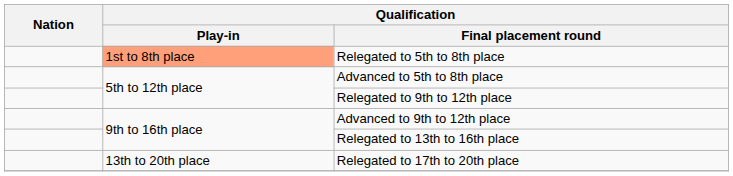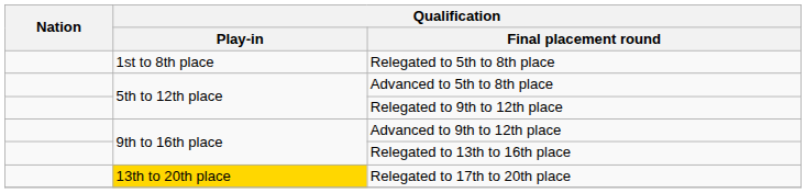Relegated to 5th to 8th place | Qualification / Play-in: lightsalmon background -> no background
Relegated to 17th to 20th place | Qualification / Play-in: no background -> gold background
